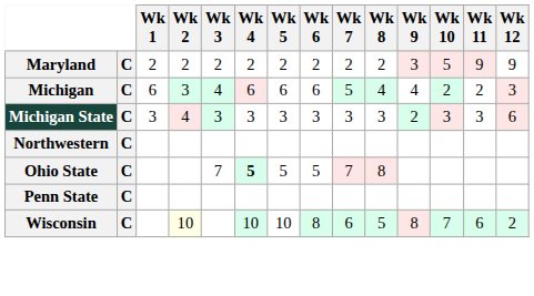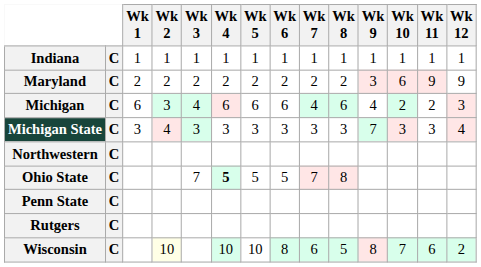+ row: Indiana | C | 1 | 1 | 1 | 1 | 1 | 1 | 1 | 1 | 1 | 1 | 1 | 1
Maryland | Wk 10: 5 -> 6
Michigan | Wk 7: 5 -> 4
Michigan | Wk 8: 4 -> 6
Michigan State | Wk 9: 2 -> 7
Michigan State | Wk 12: 6 -> 4
+ row: Rutgers | C
